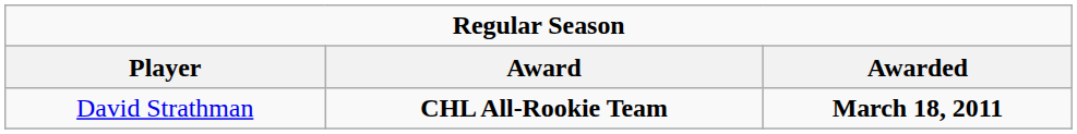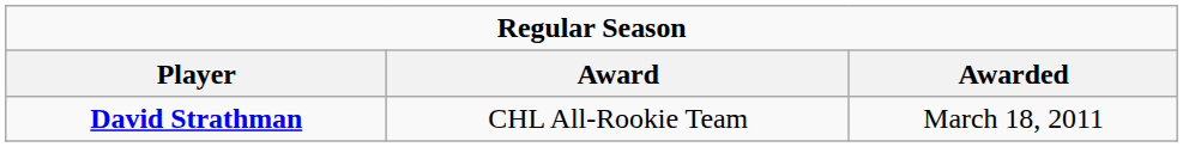row 3 | Player: normal -> bold
row 3 | Award: bold -> normal
row 3 | Awarded: bold -> normal
